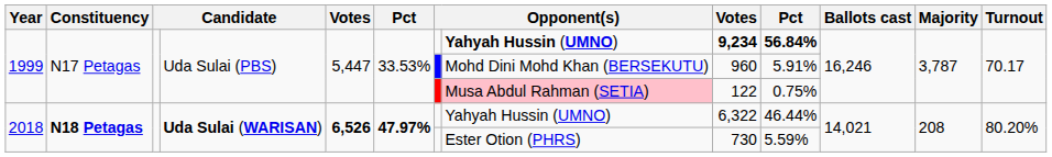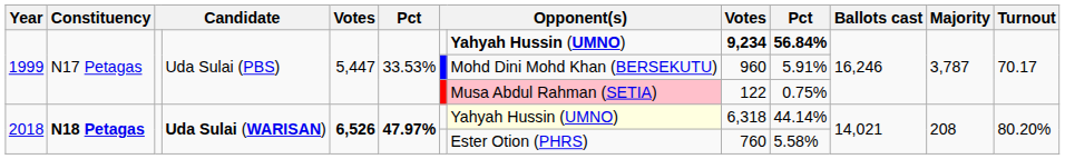row 5 | column 8: no background -> lightyellow background
row 5 | column 9: 6,322 -> 6,318
row 5 | column 10: 46.44% -> 44.14%
row 6 | column 9: 730 -> 760
row 6 | column 10: 5.59% -> 5.58%
